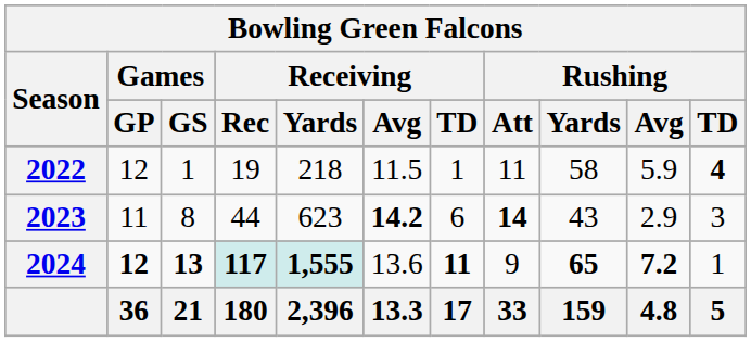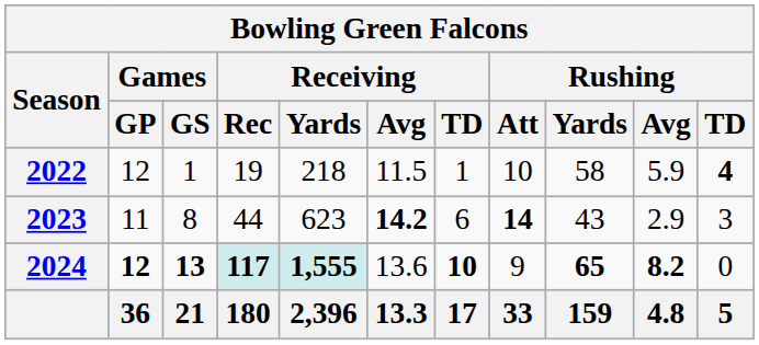2022 | Rushing / Att: 11 -> 10
2024 | Receiving / TD: 11 -> 10
2024 | Rushing / Avg: 7.2 -> 8.2
2024 | Rushing / TD: 1 -> 0
